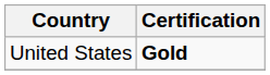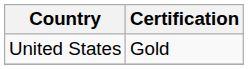United States | Certification: bold -> normal
